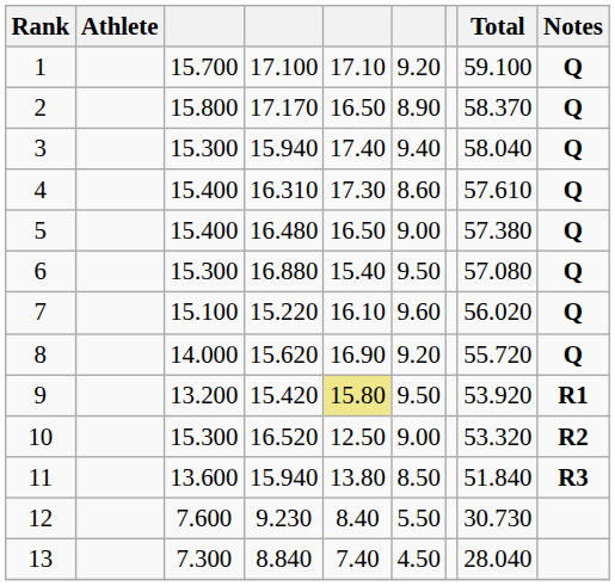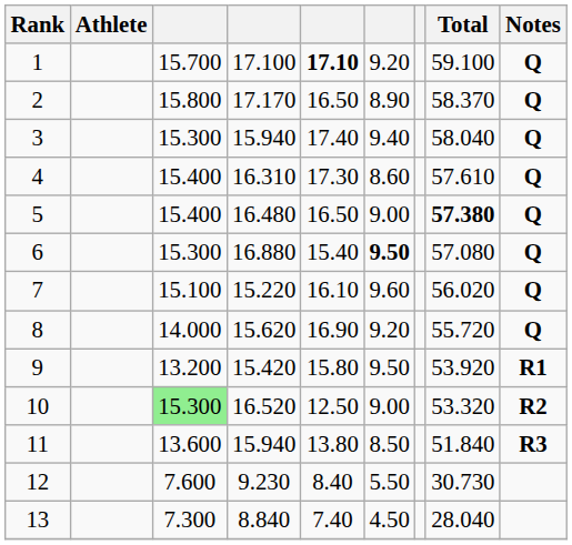1 | column 5: normal -> bold
5 | Total: normal -> bold
6 | column 6: normal -> bold
9 | column 5: khaki background -> no background
10 | column 3: no background -> lightgreen background
